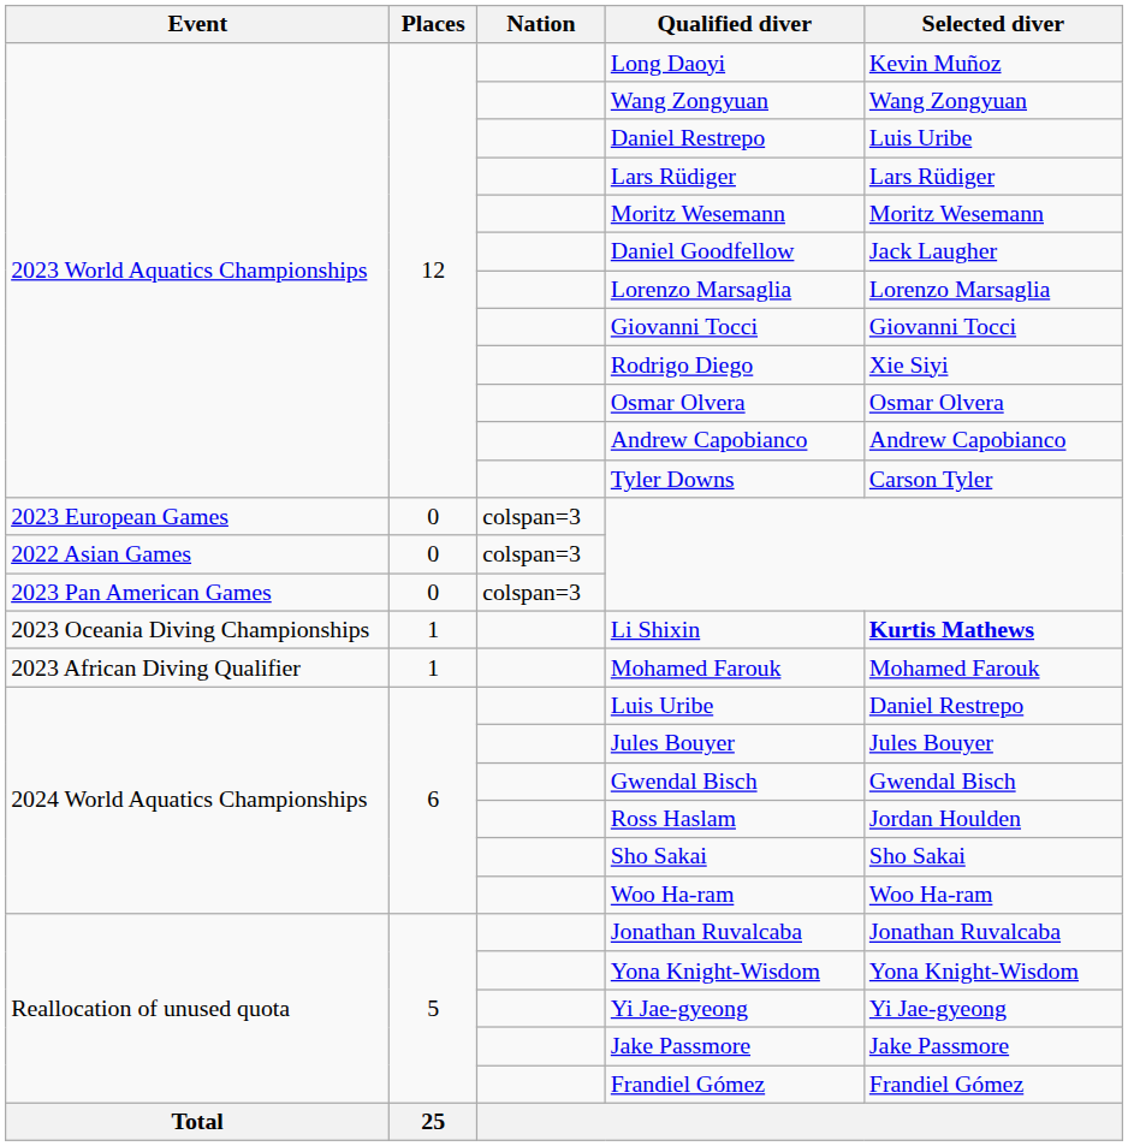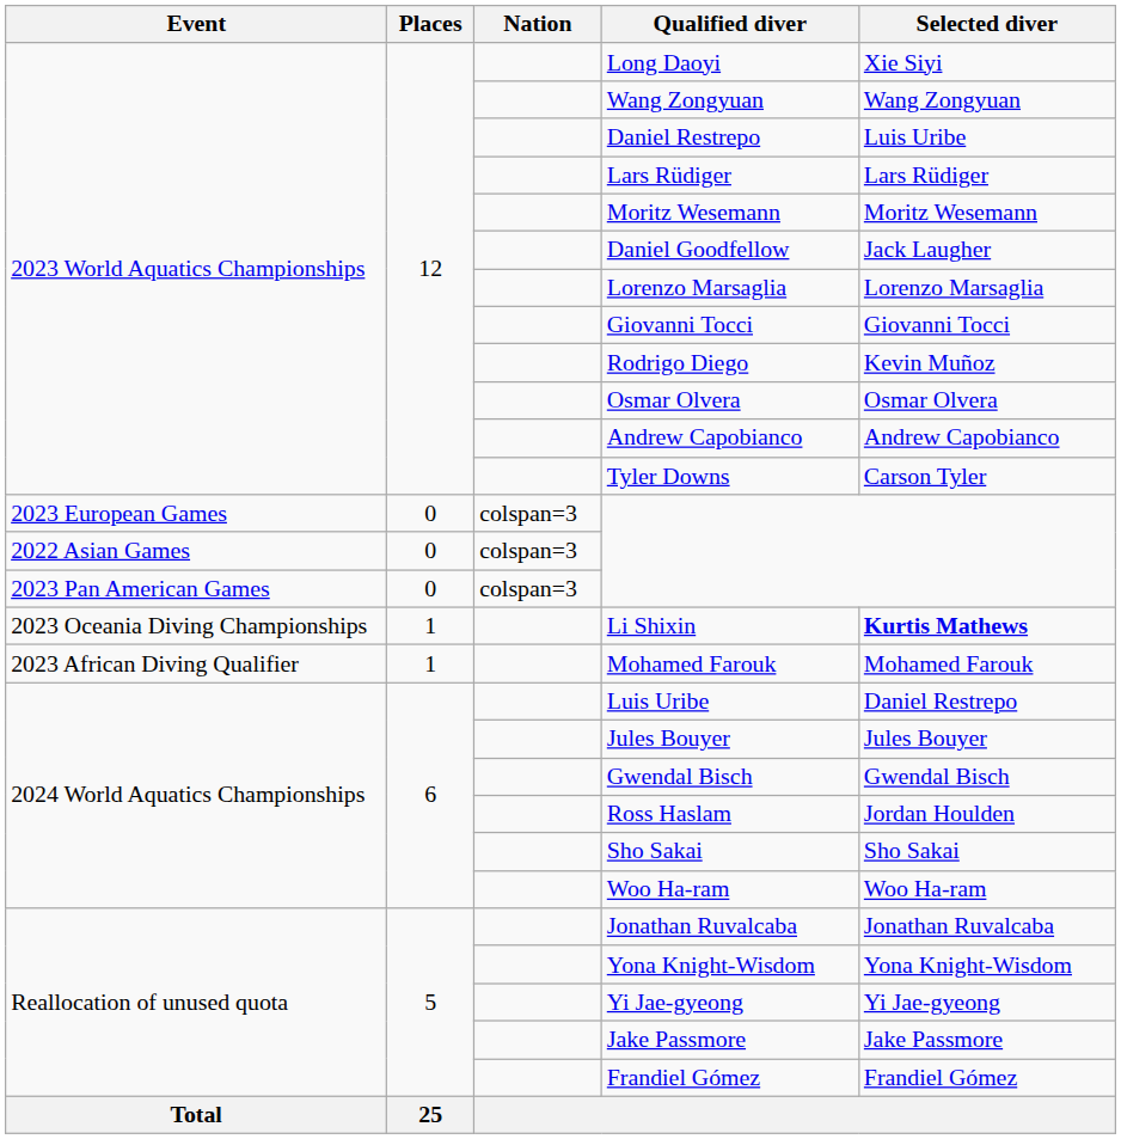Long Daoyi | Selected diver: Kevin Muñoz -> Xie Siyi
Rodrigo Diego | Selected diver: Xie Siyi -> Kevin Muñoz
